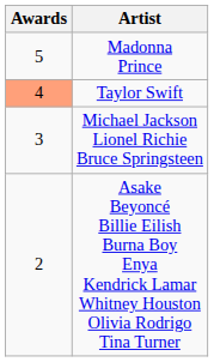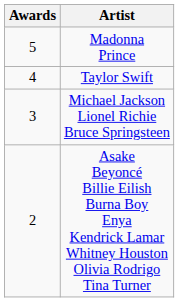Taylor Swift | Awards: lightsalmon background -> no background
